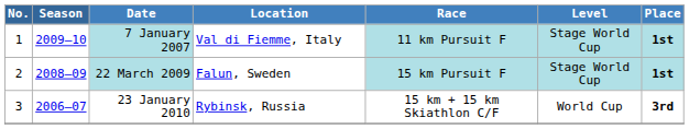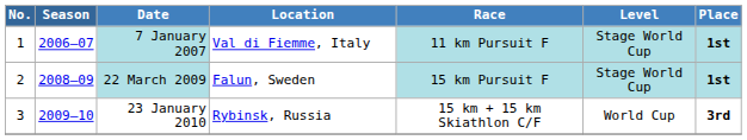7 January 2007 | Season: 2009–10 -> 2006–07
23 January 2010 | Season: 2006–07 -> 2009–10
